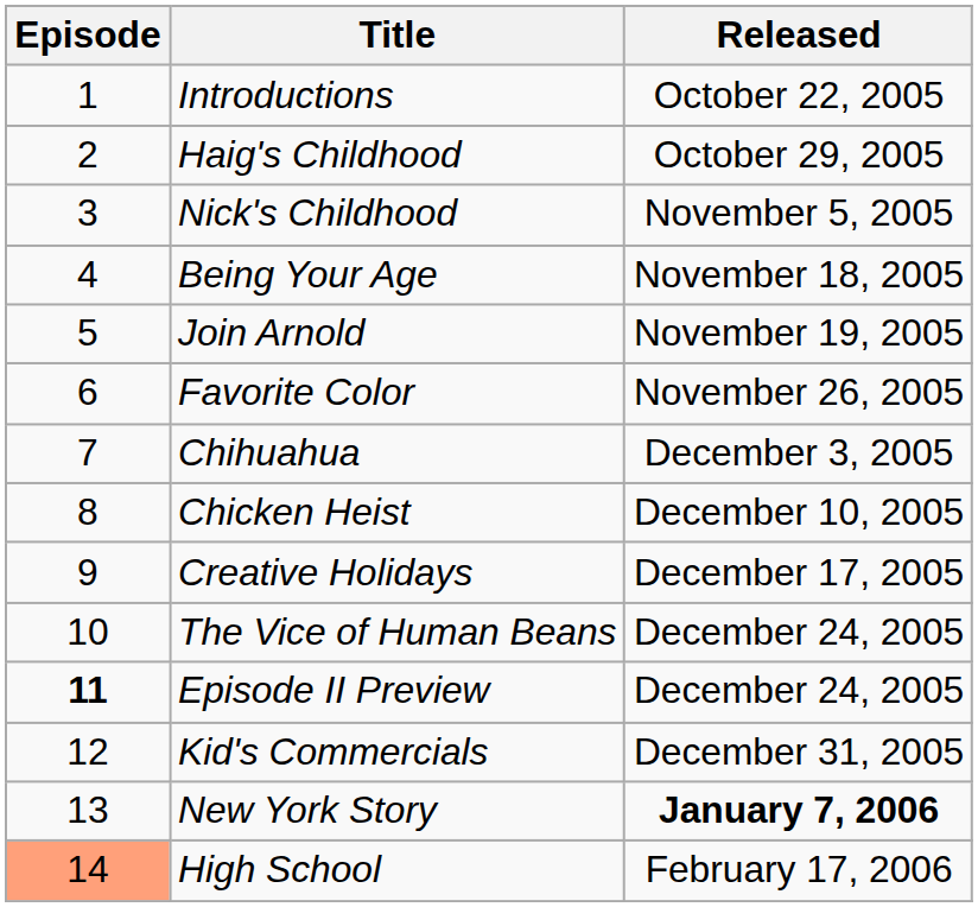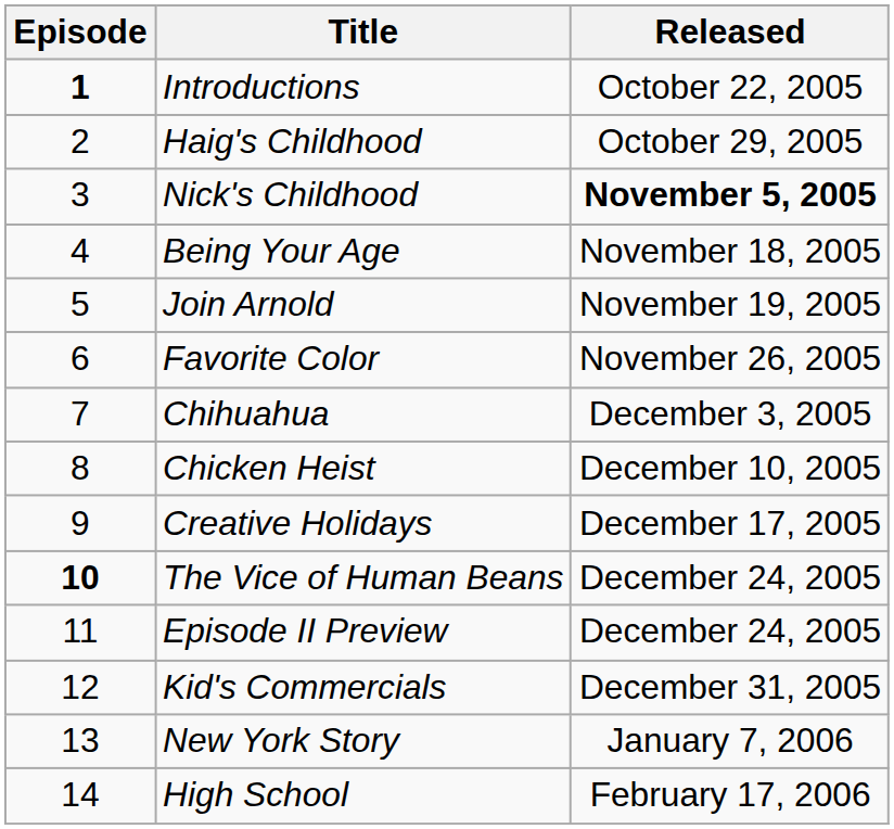Introductions | Episode: normal -> bold
Nick's Childhood | Released: normal -> bold
The Vice of Human Beans | Episode: normal -> bold
Episode II Preview | Episode: bold -> normal
New York Story | Released: bold -> normal
High School | Episode: lightsalmon background -> no background
